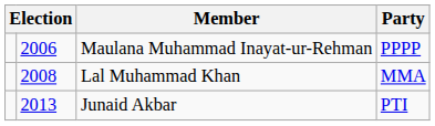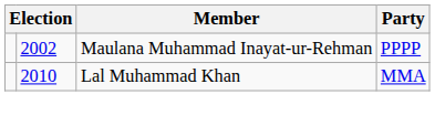Maulana Muhammad Inayat-ur-Rehman | column 2: 2006 -> 2002
Lal Muhammad Khan | column 2: 2008 -> 2010
- row: 2013 | Junaid Akbar | PTI
